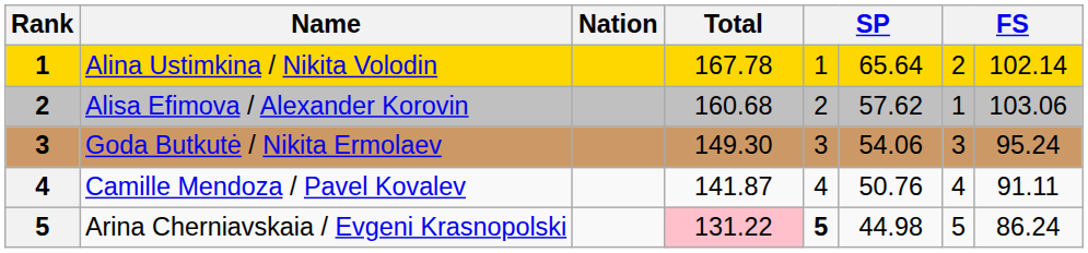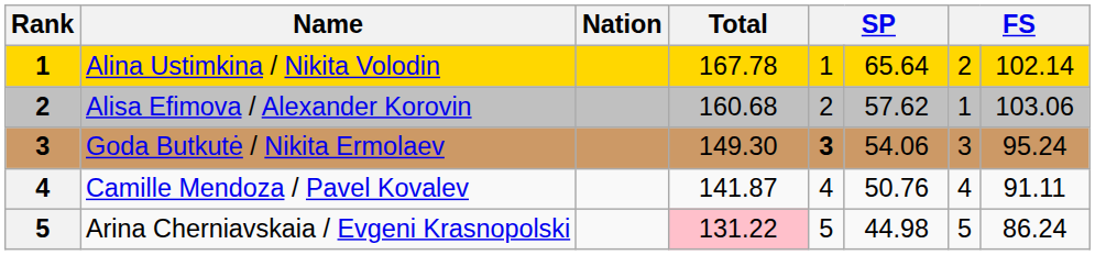Goda Butkutė / Nikita Ermolaev | column 5: normal -> bold
Arina Cherniavskaia / Evgeni Krasnopolski | column 5: bold -> normal
